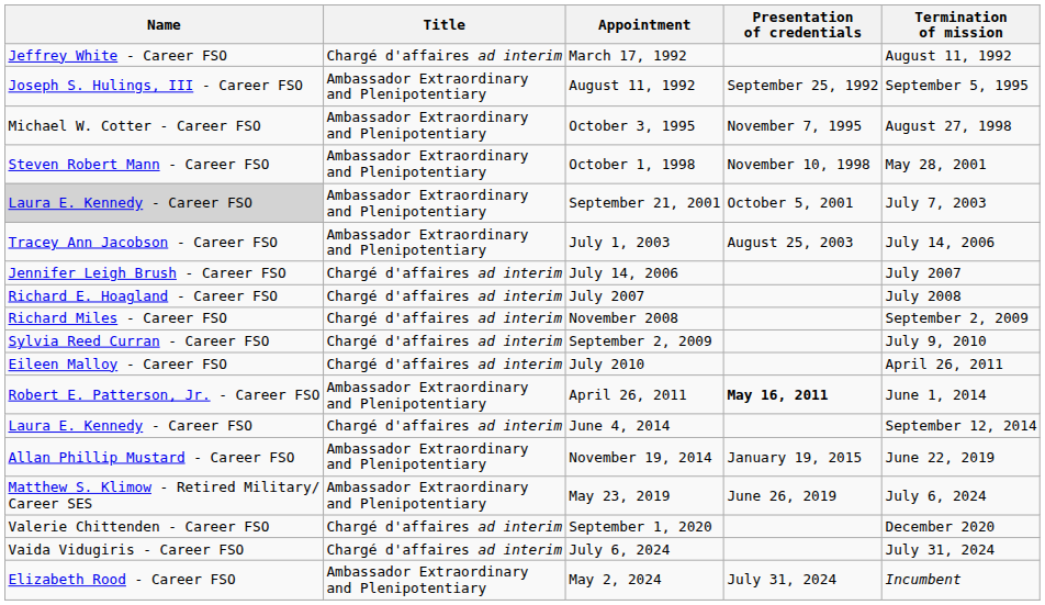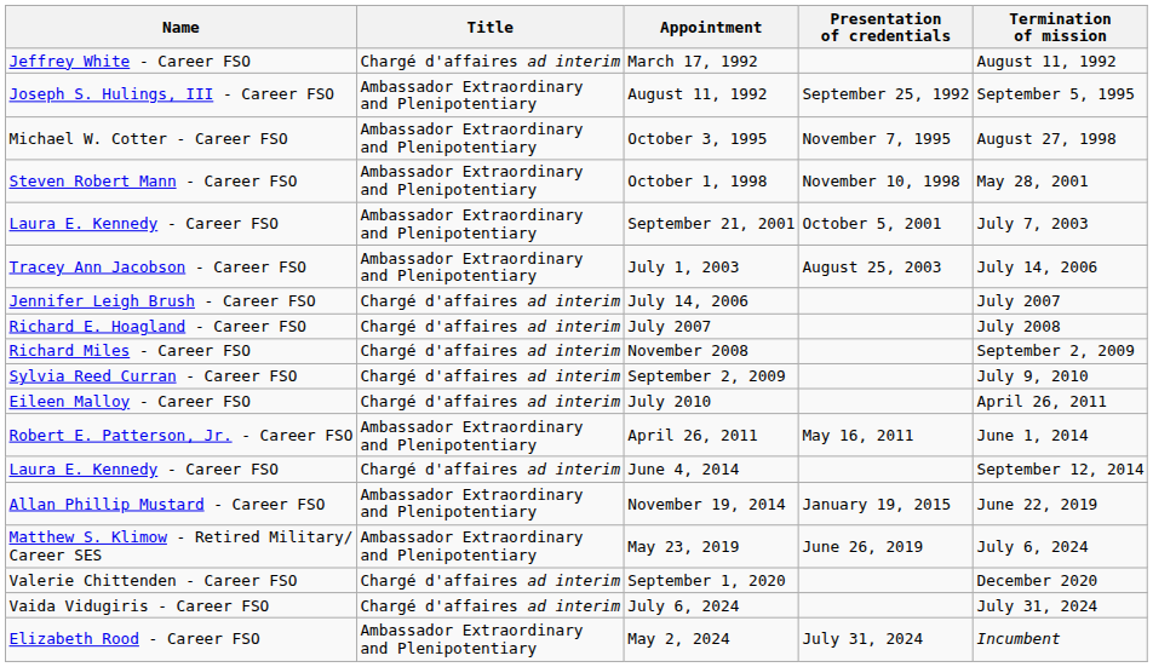row 6 | Name: lightgrey background -> no background
row 13 | Presentation of credentials: bold -> normal
